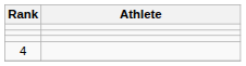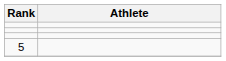row 5 | Rank: 4 -> 5
